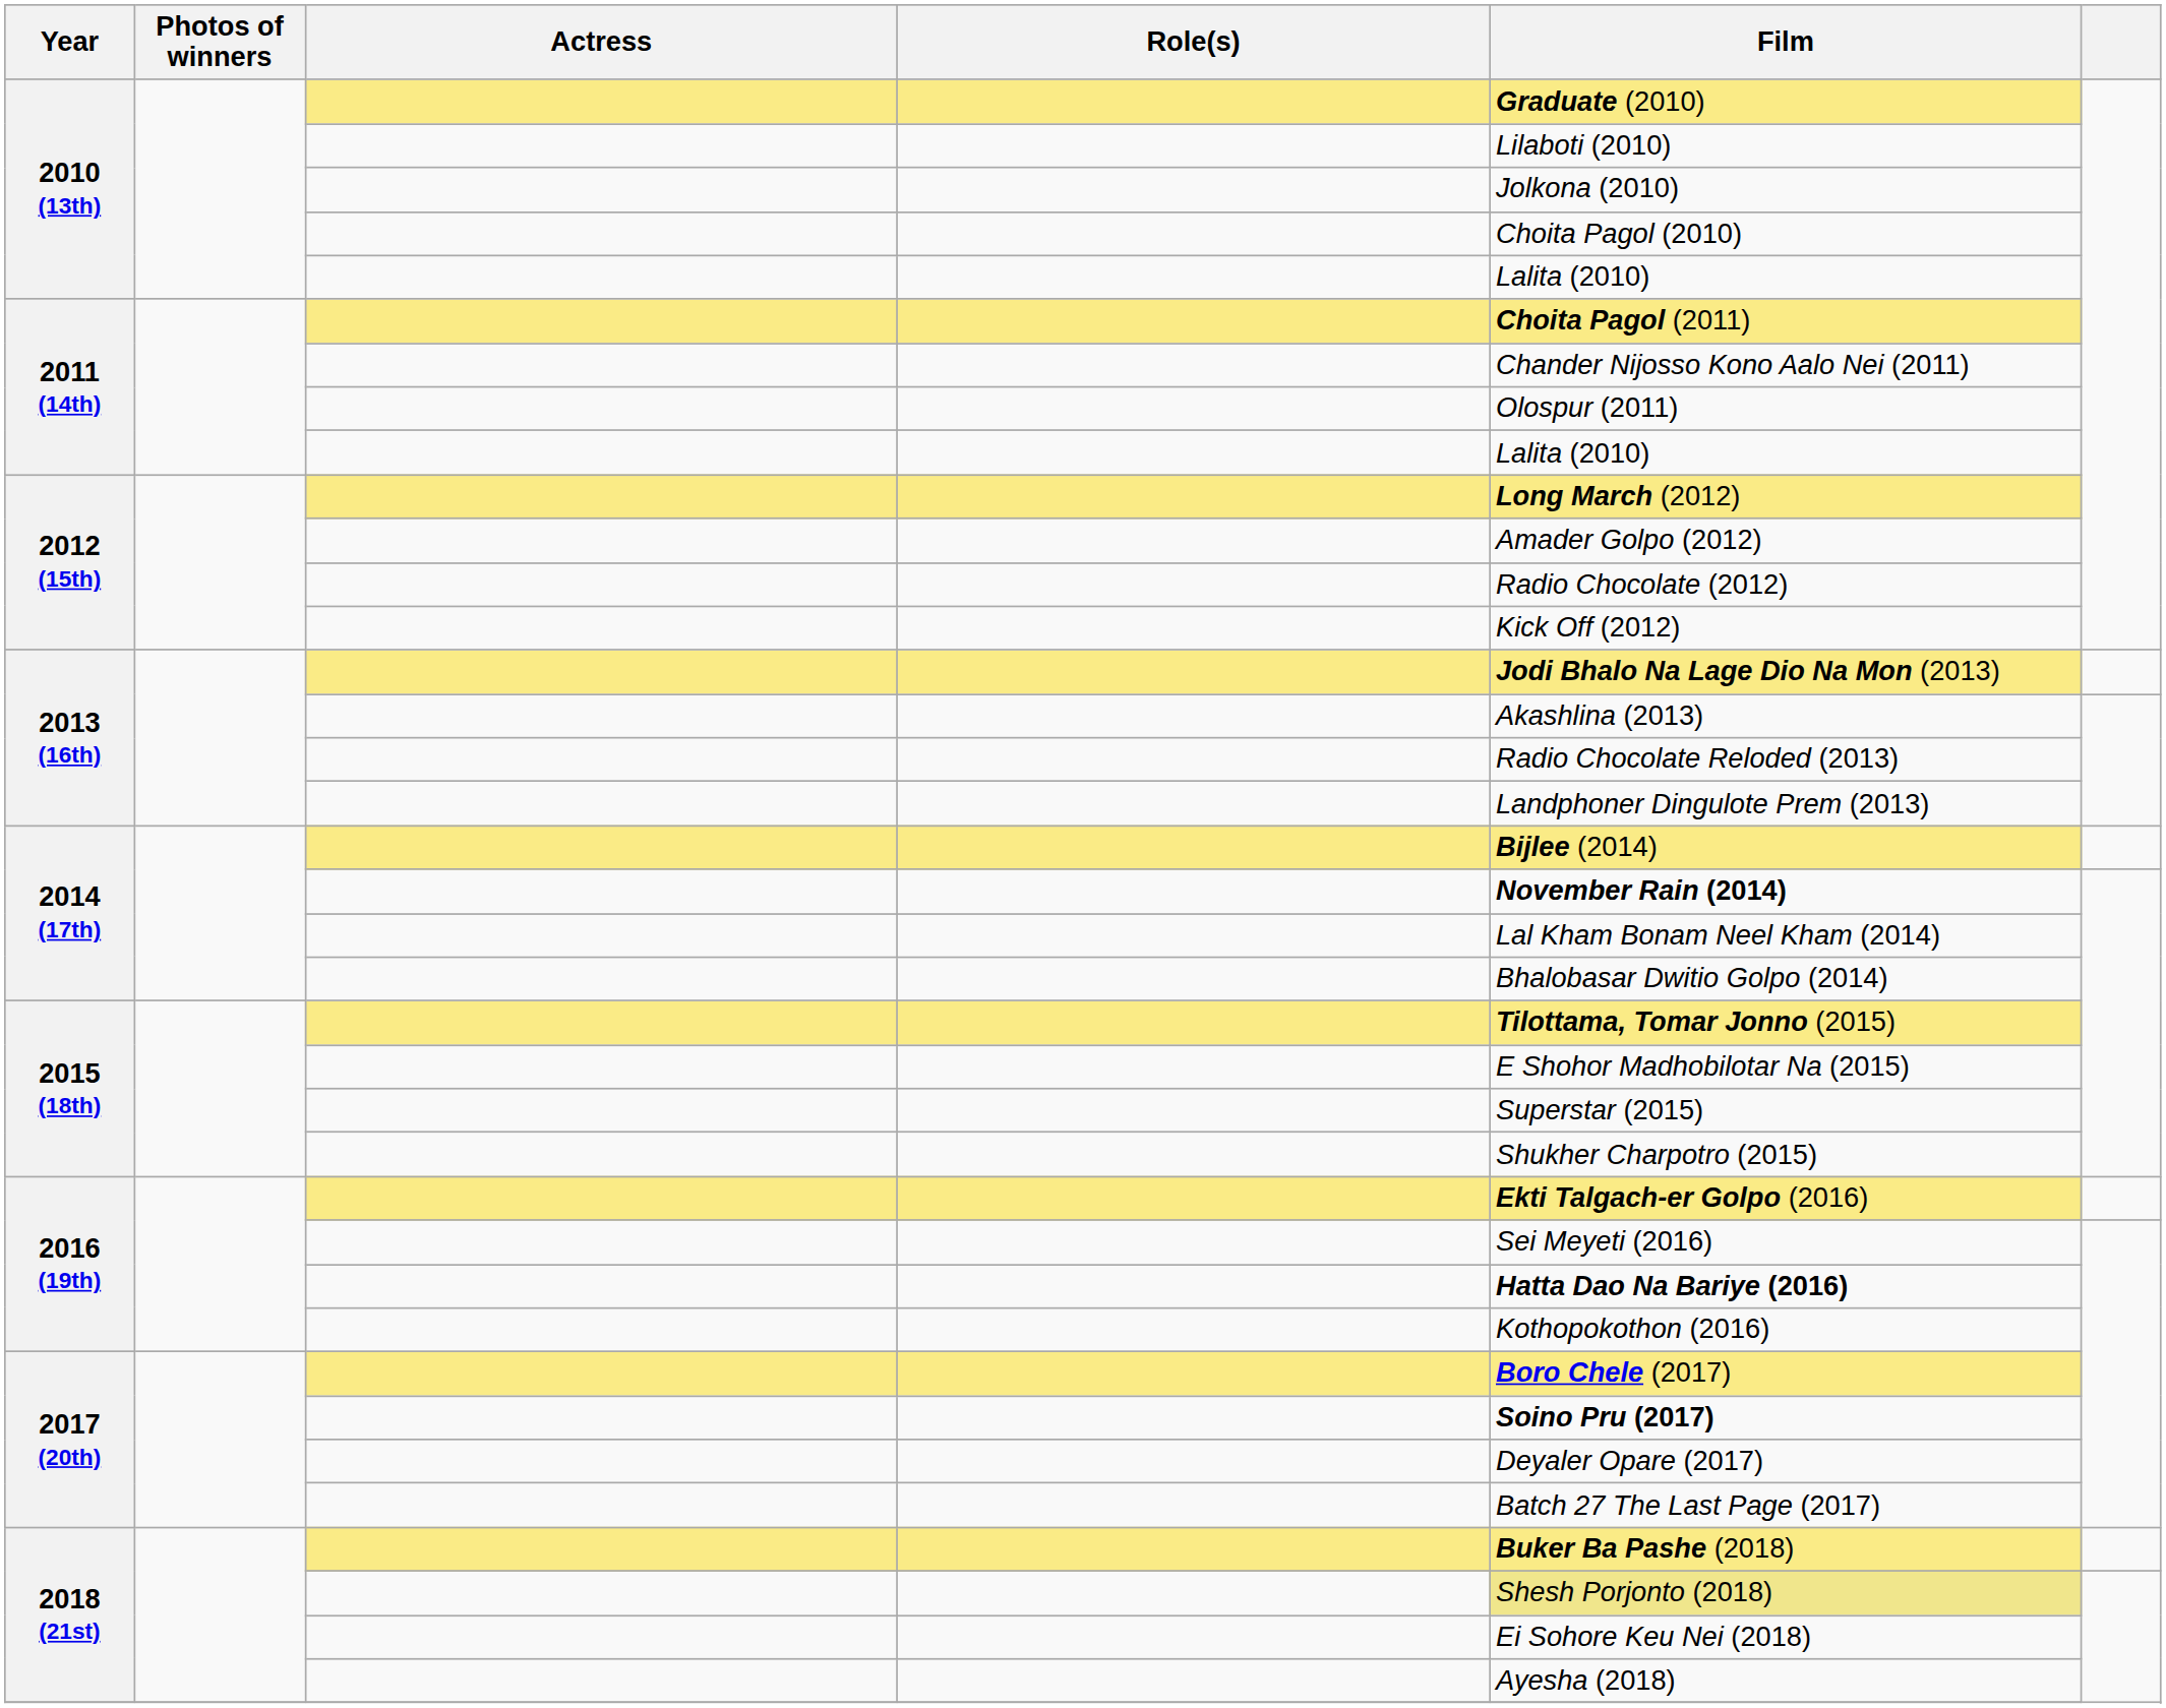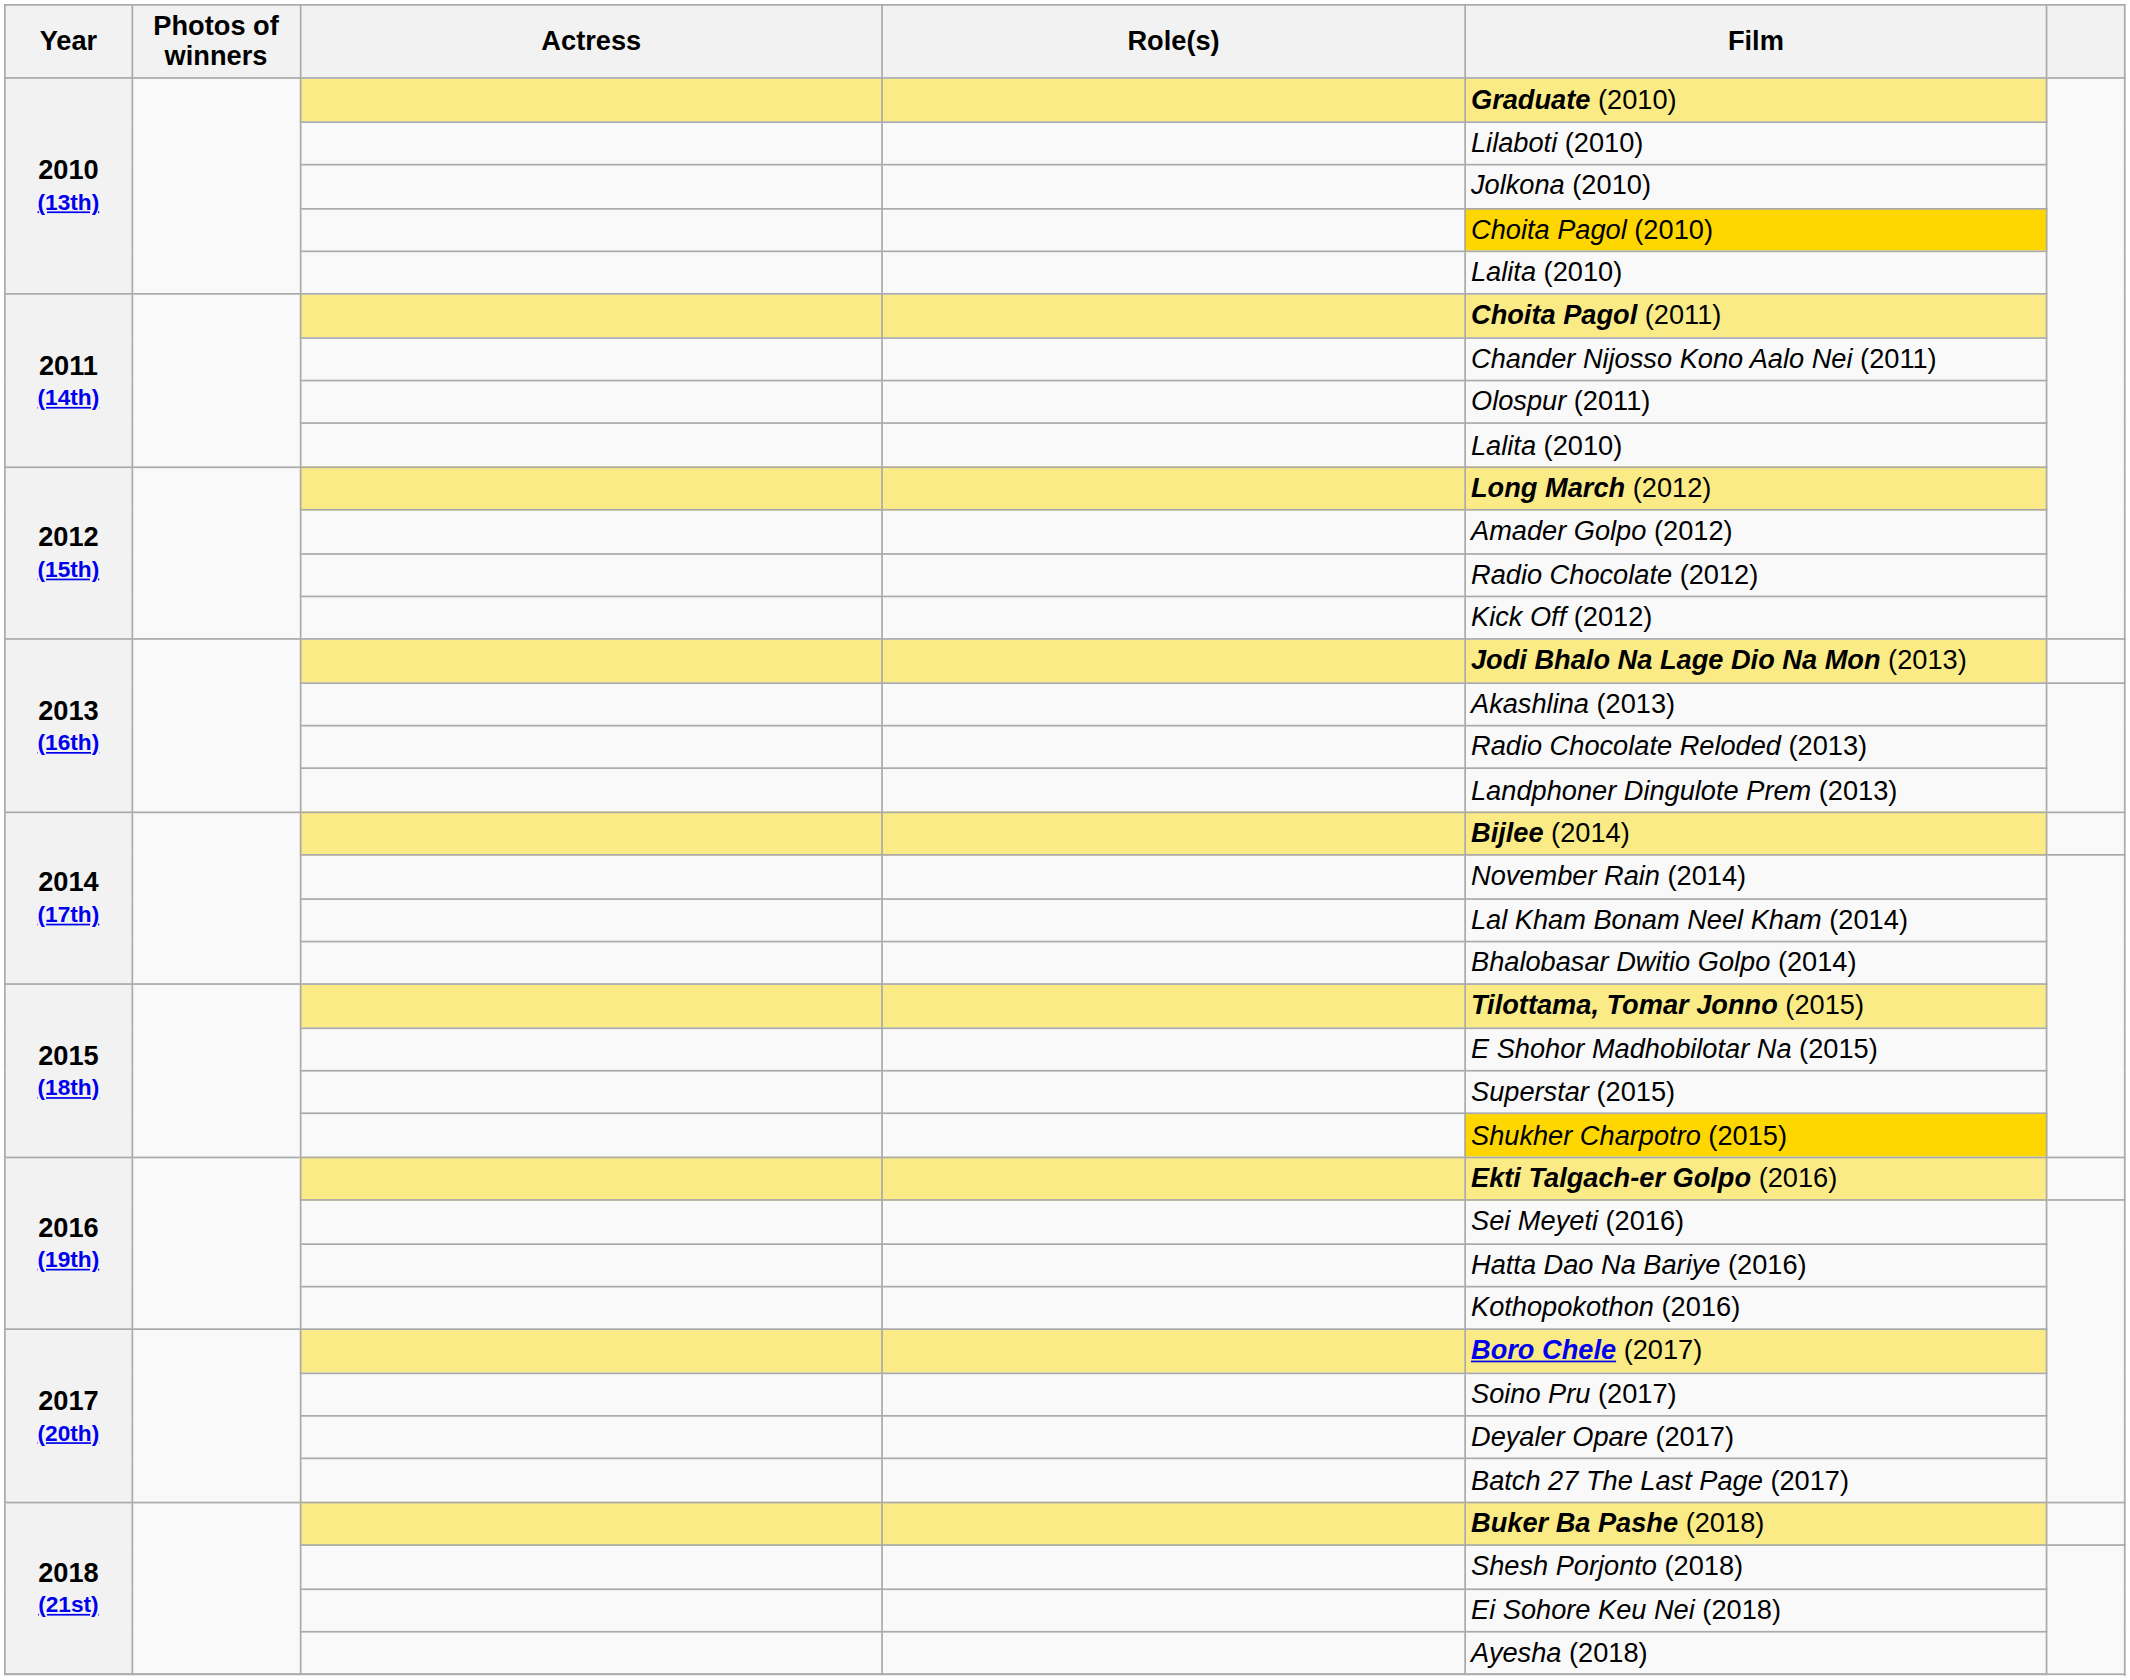row 5 | Film: no background -> gold background
row 20 | Film: bold -> normal
row 26 | Film: no background -> gold background
row 29 | Film: bold -> normal
row 32 | Film: bold -> normal
row 36 | Film: khaki background -> no background
